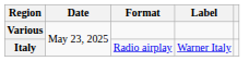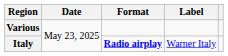Italy | Format: normal -> bold
